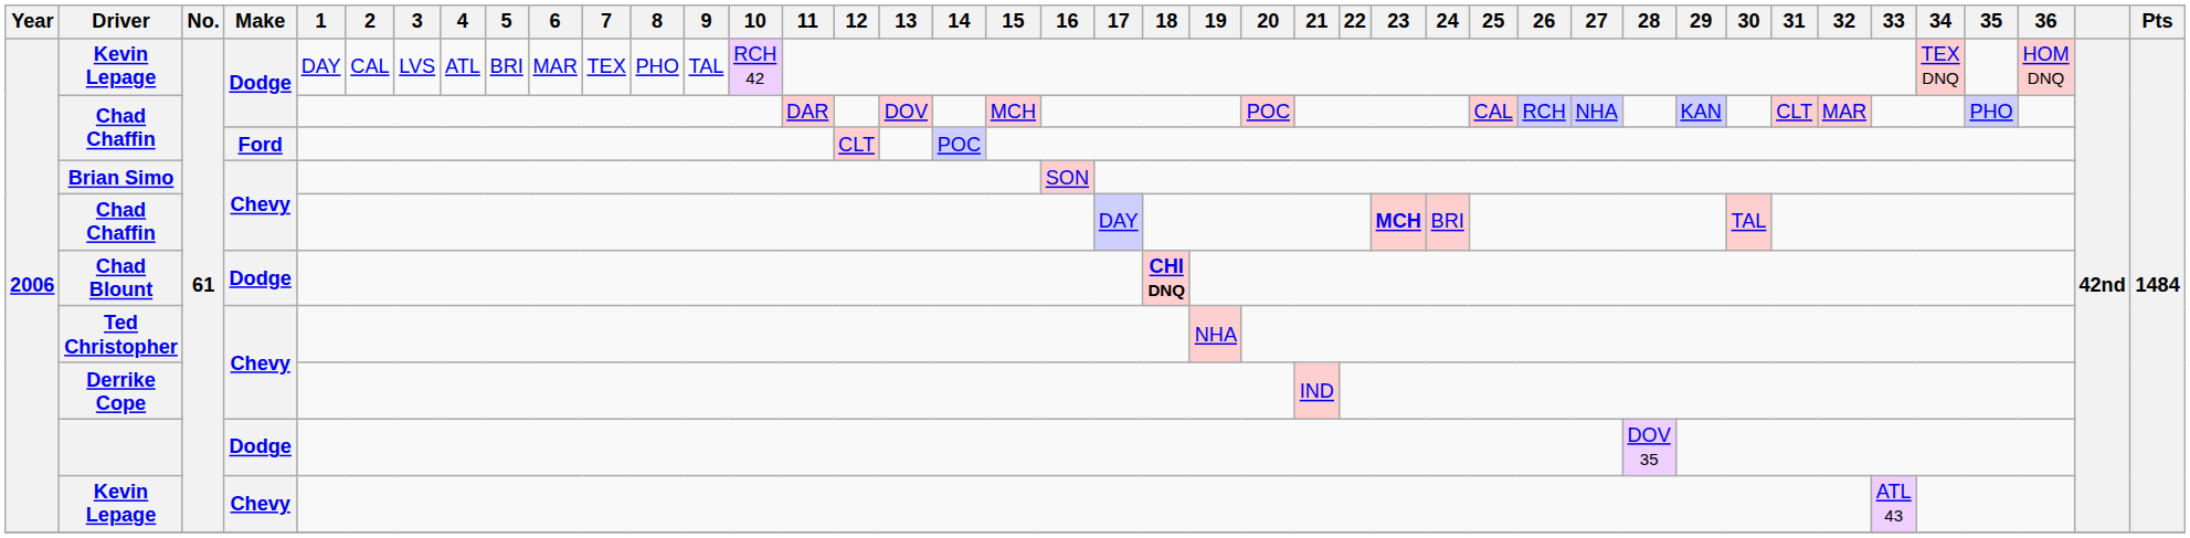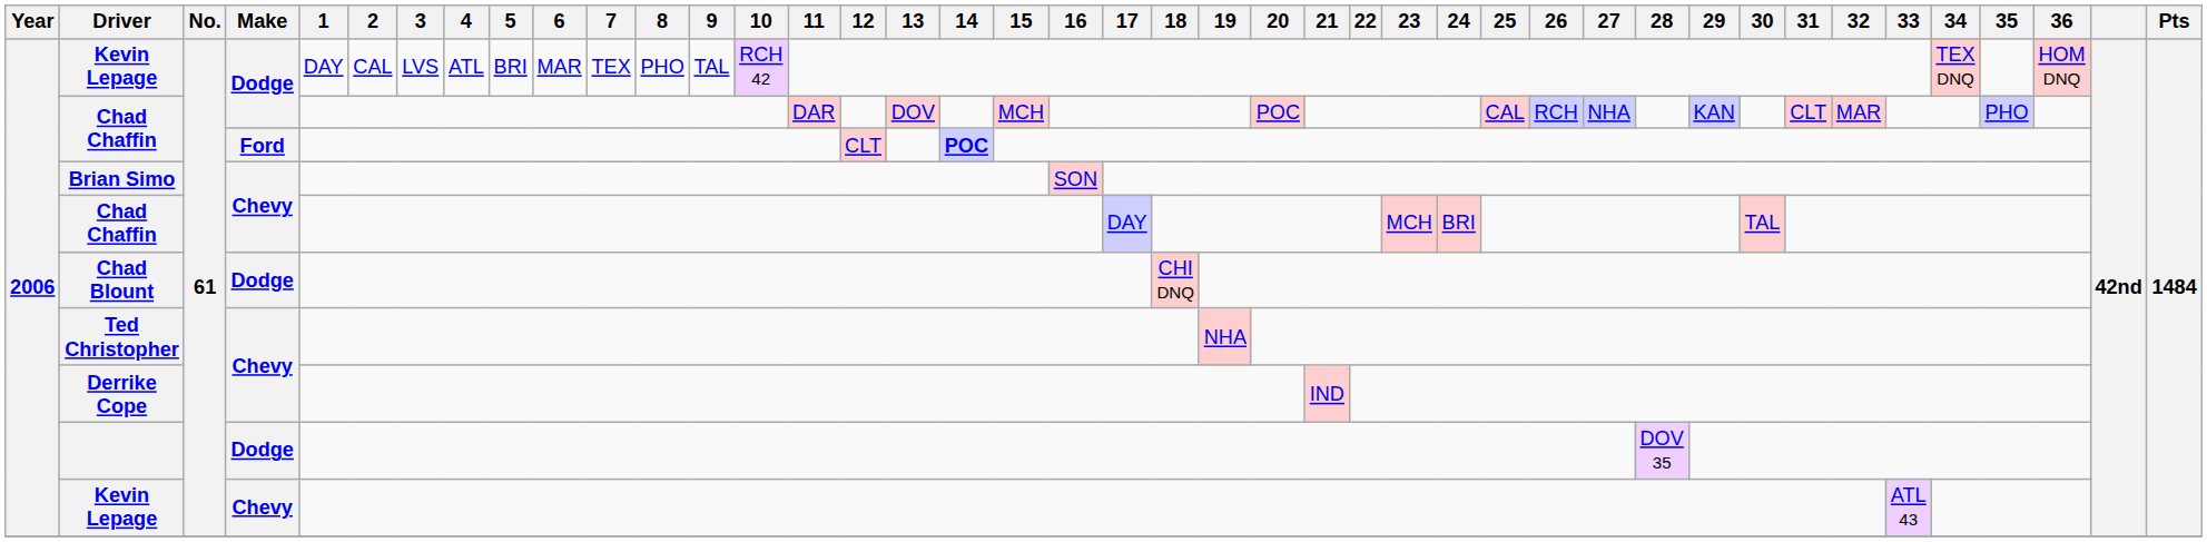Chad Chaffin / Ford | 14: normal -> bold
Chad Chaffin / Chevy | 23: bold -> normal
Chad Blount | 18: bold -> normal
